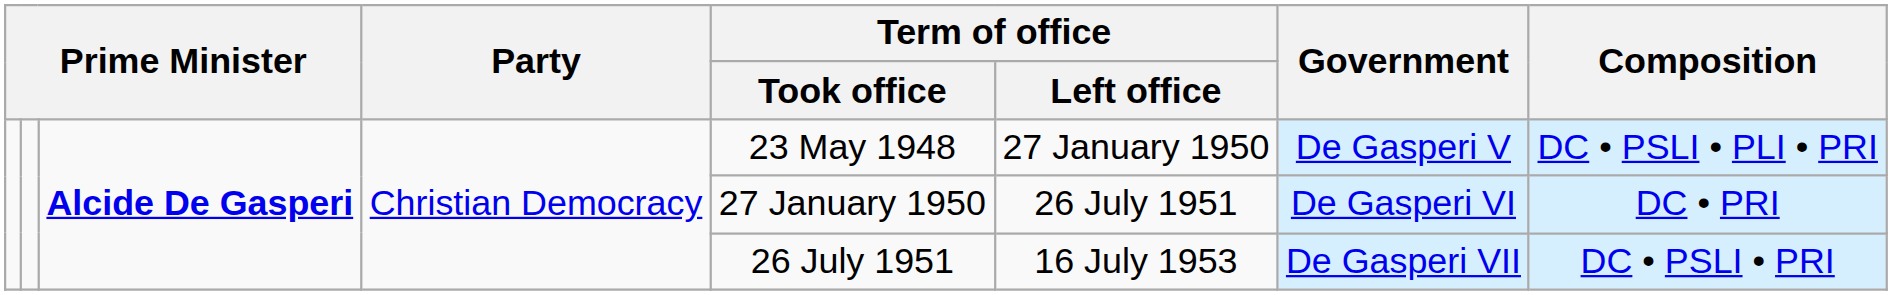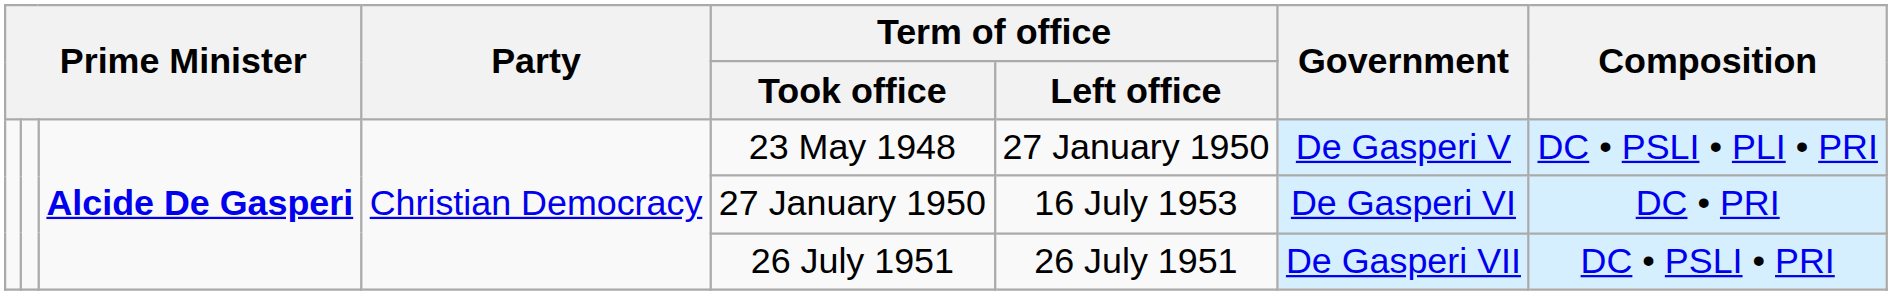row 4 | Term of office / Left office: 26 July 1951 -> 16 July 1953
row 5 | Term of office / Left office: 16 July 1953 -> 26 July 1951
